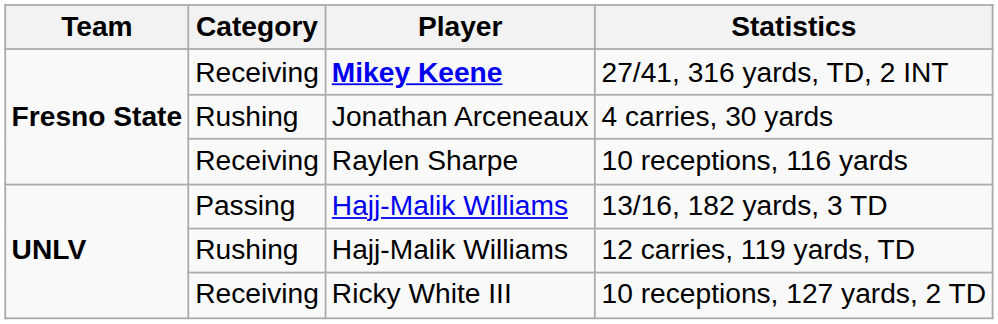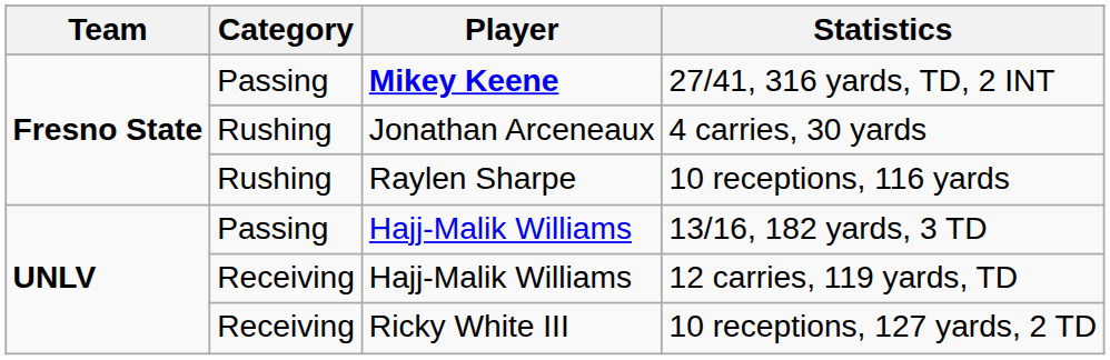27/41, 316 yards, TD, 2 INT | Category: Receiving -> Passing
10 receptions, 116 yards | Category: Receiving -> Rushing
12 carries, 119 yards, TD | Category: Rushing -> Receiving
